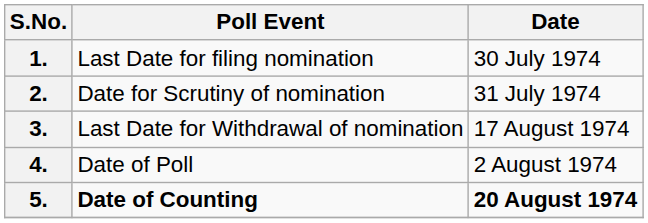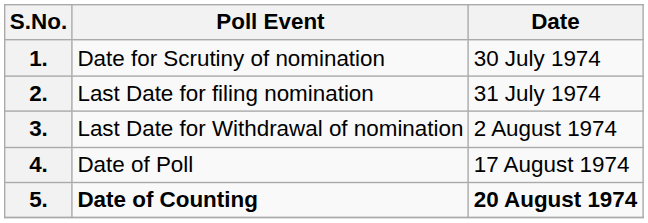1. | Poll Event: Last Date for filing nomination -> Date for Scrutiny of nomination
2. | Poll Event: Date for Scrutiny of nomination -> Last Date for filing nomination
3. | Date: 17 August 1974 -> 2 August 1974
4. | Date: 2 August 1974 -> 17 August 1974
